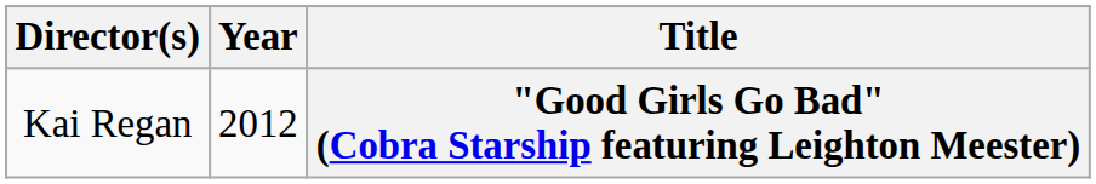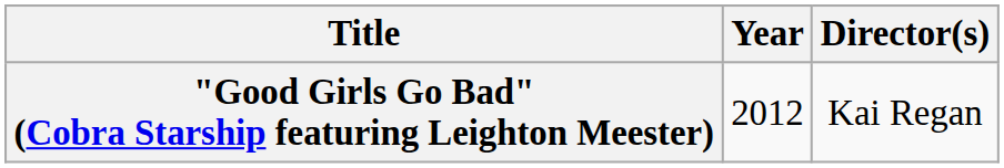columns swapped: Title <-> Director(s)
